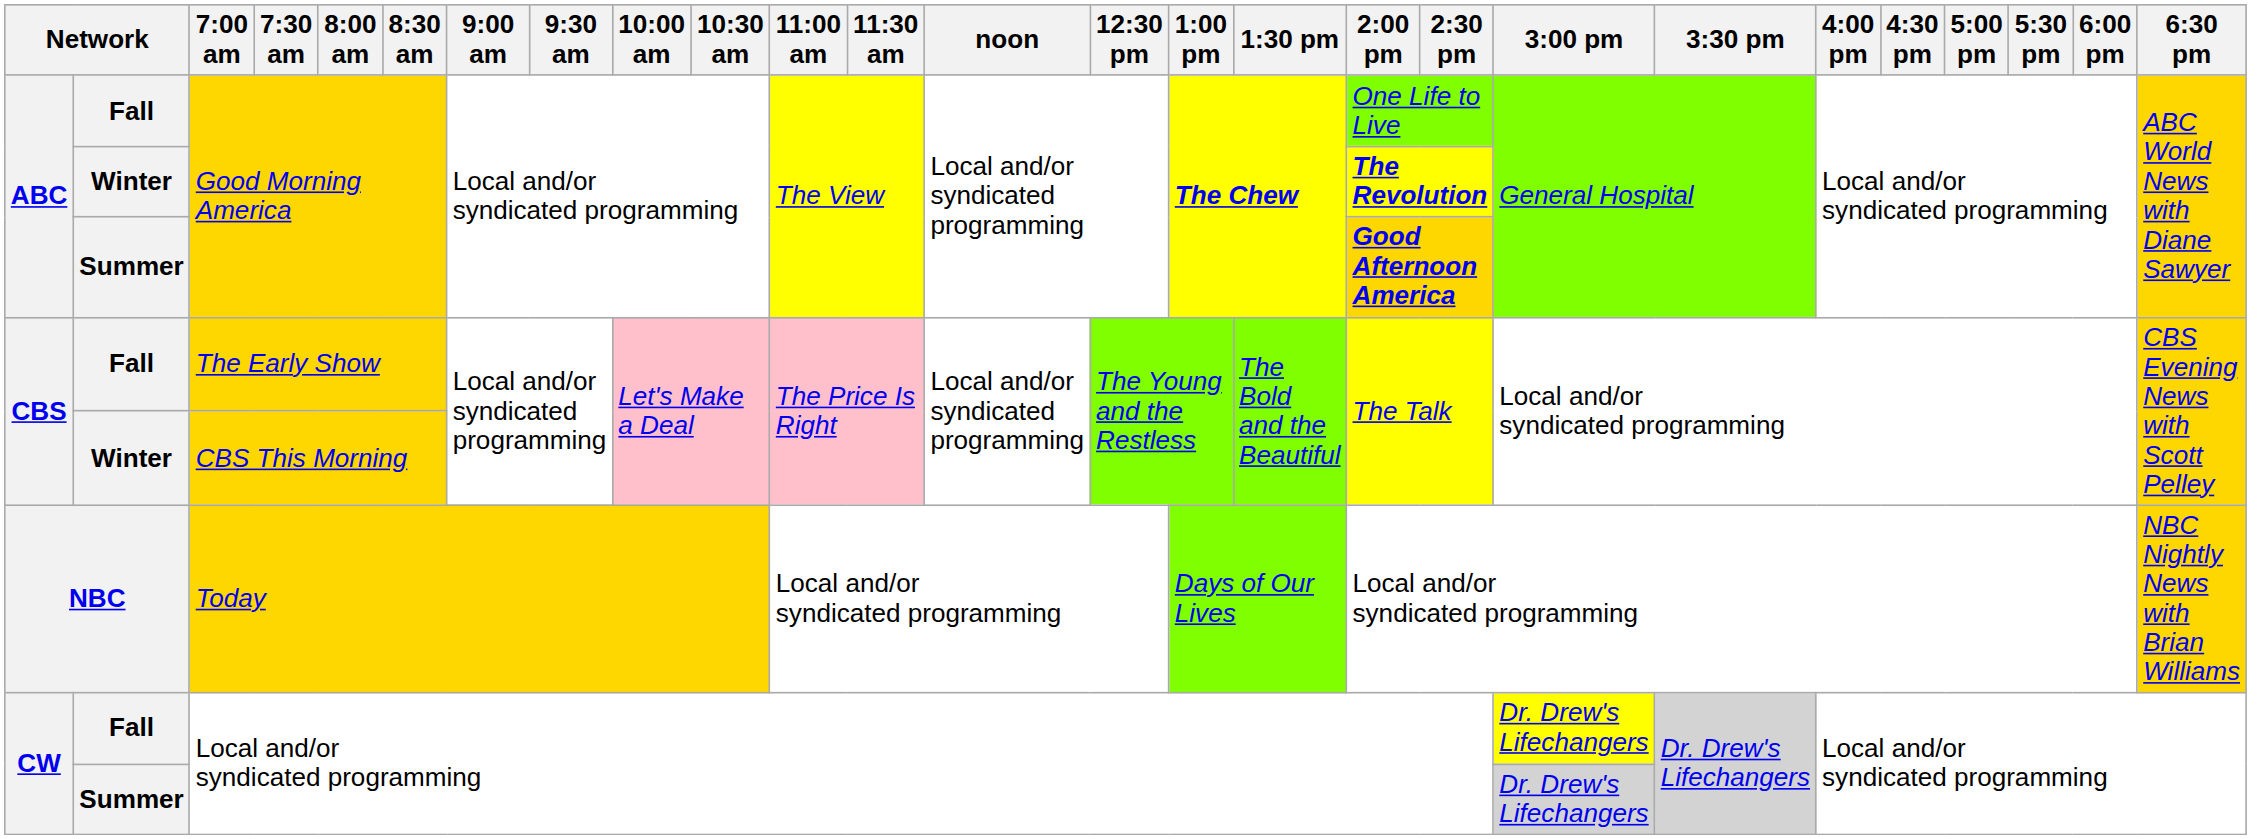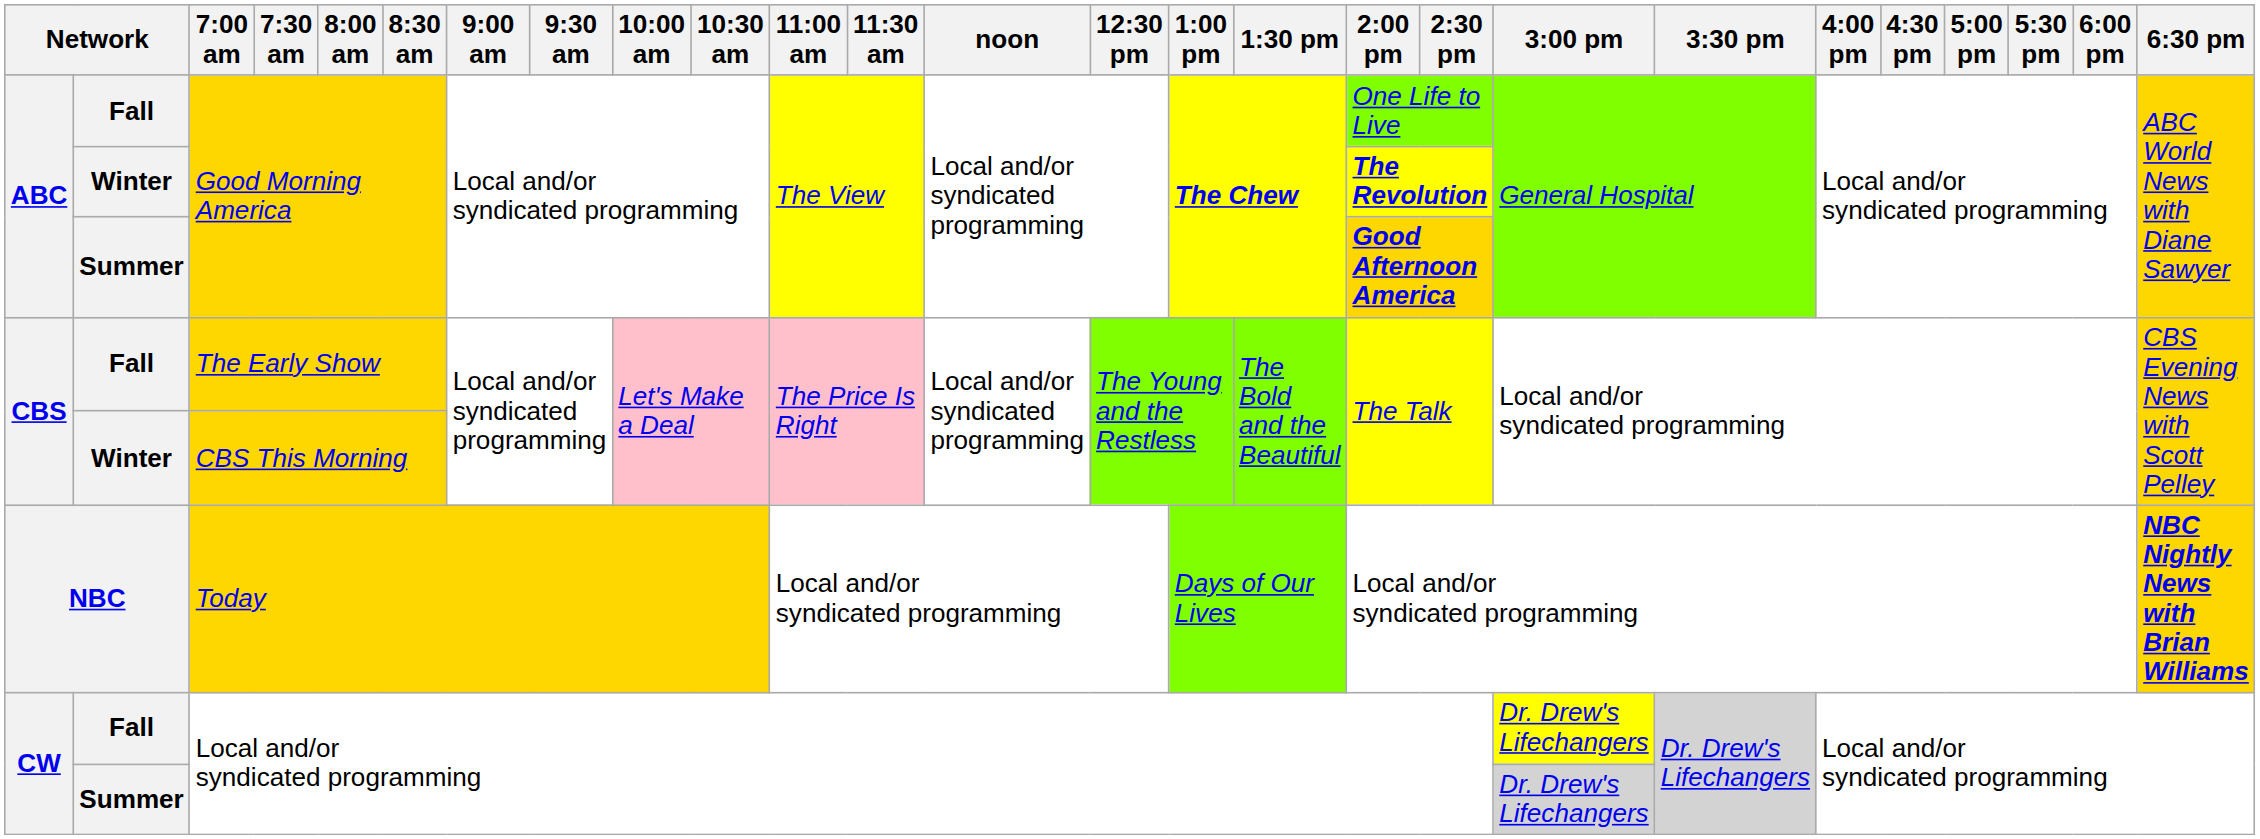Today | 6:30 pm: normal -> bold
